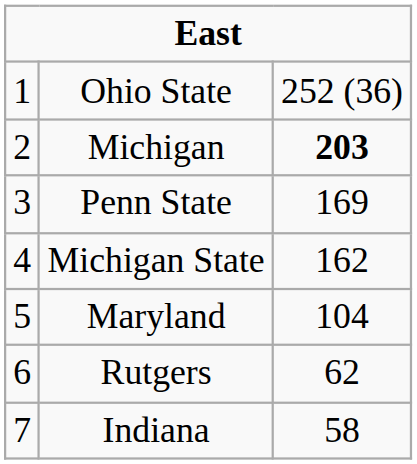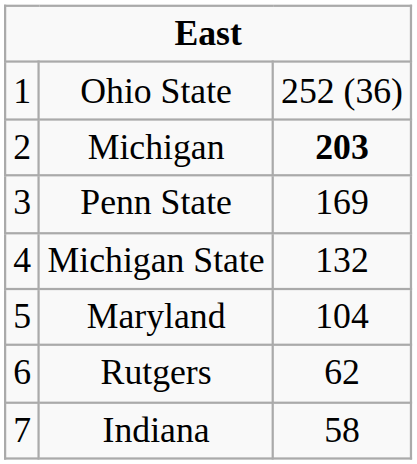Michigan State | column 3: 162 -> 132
